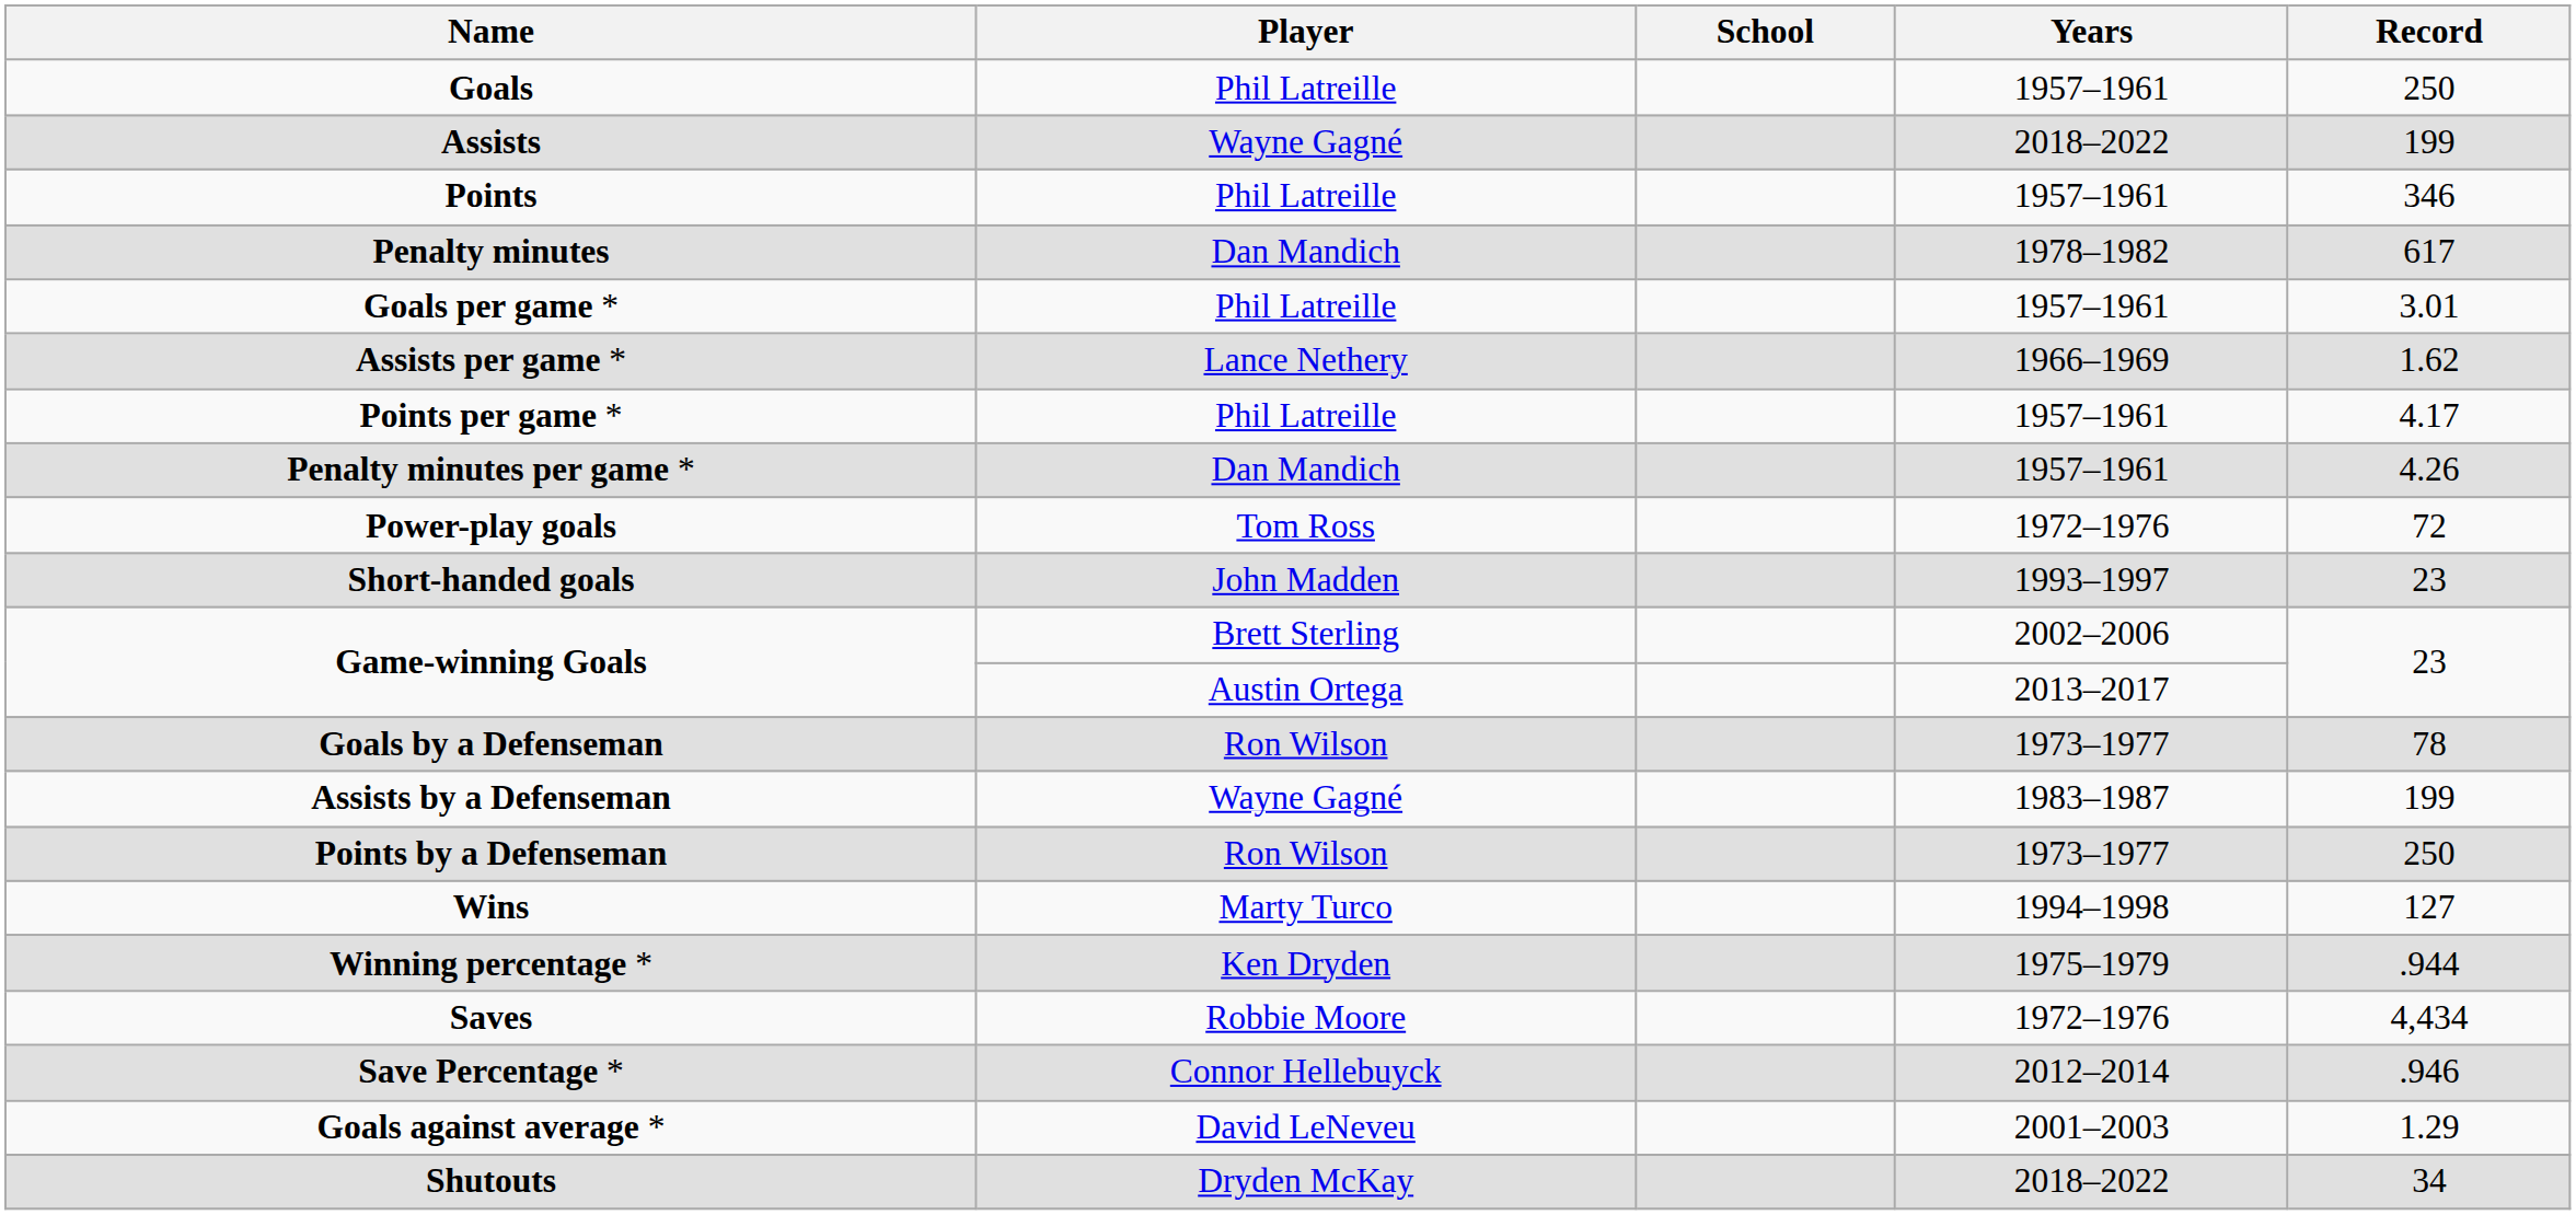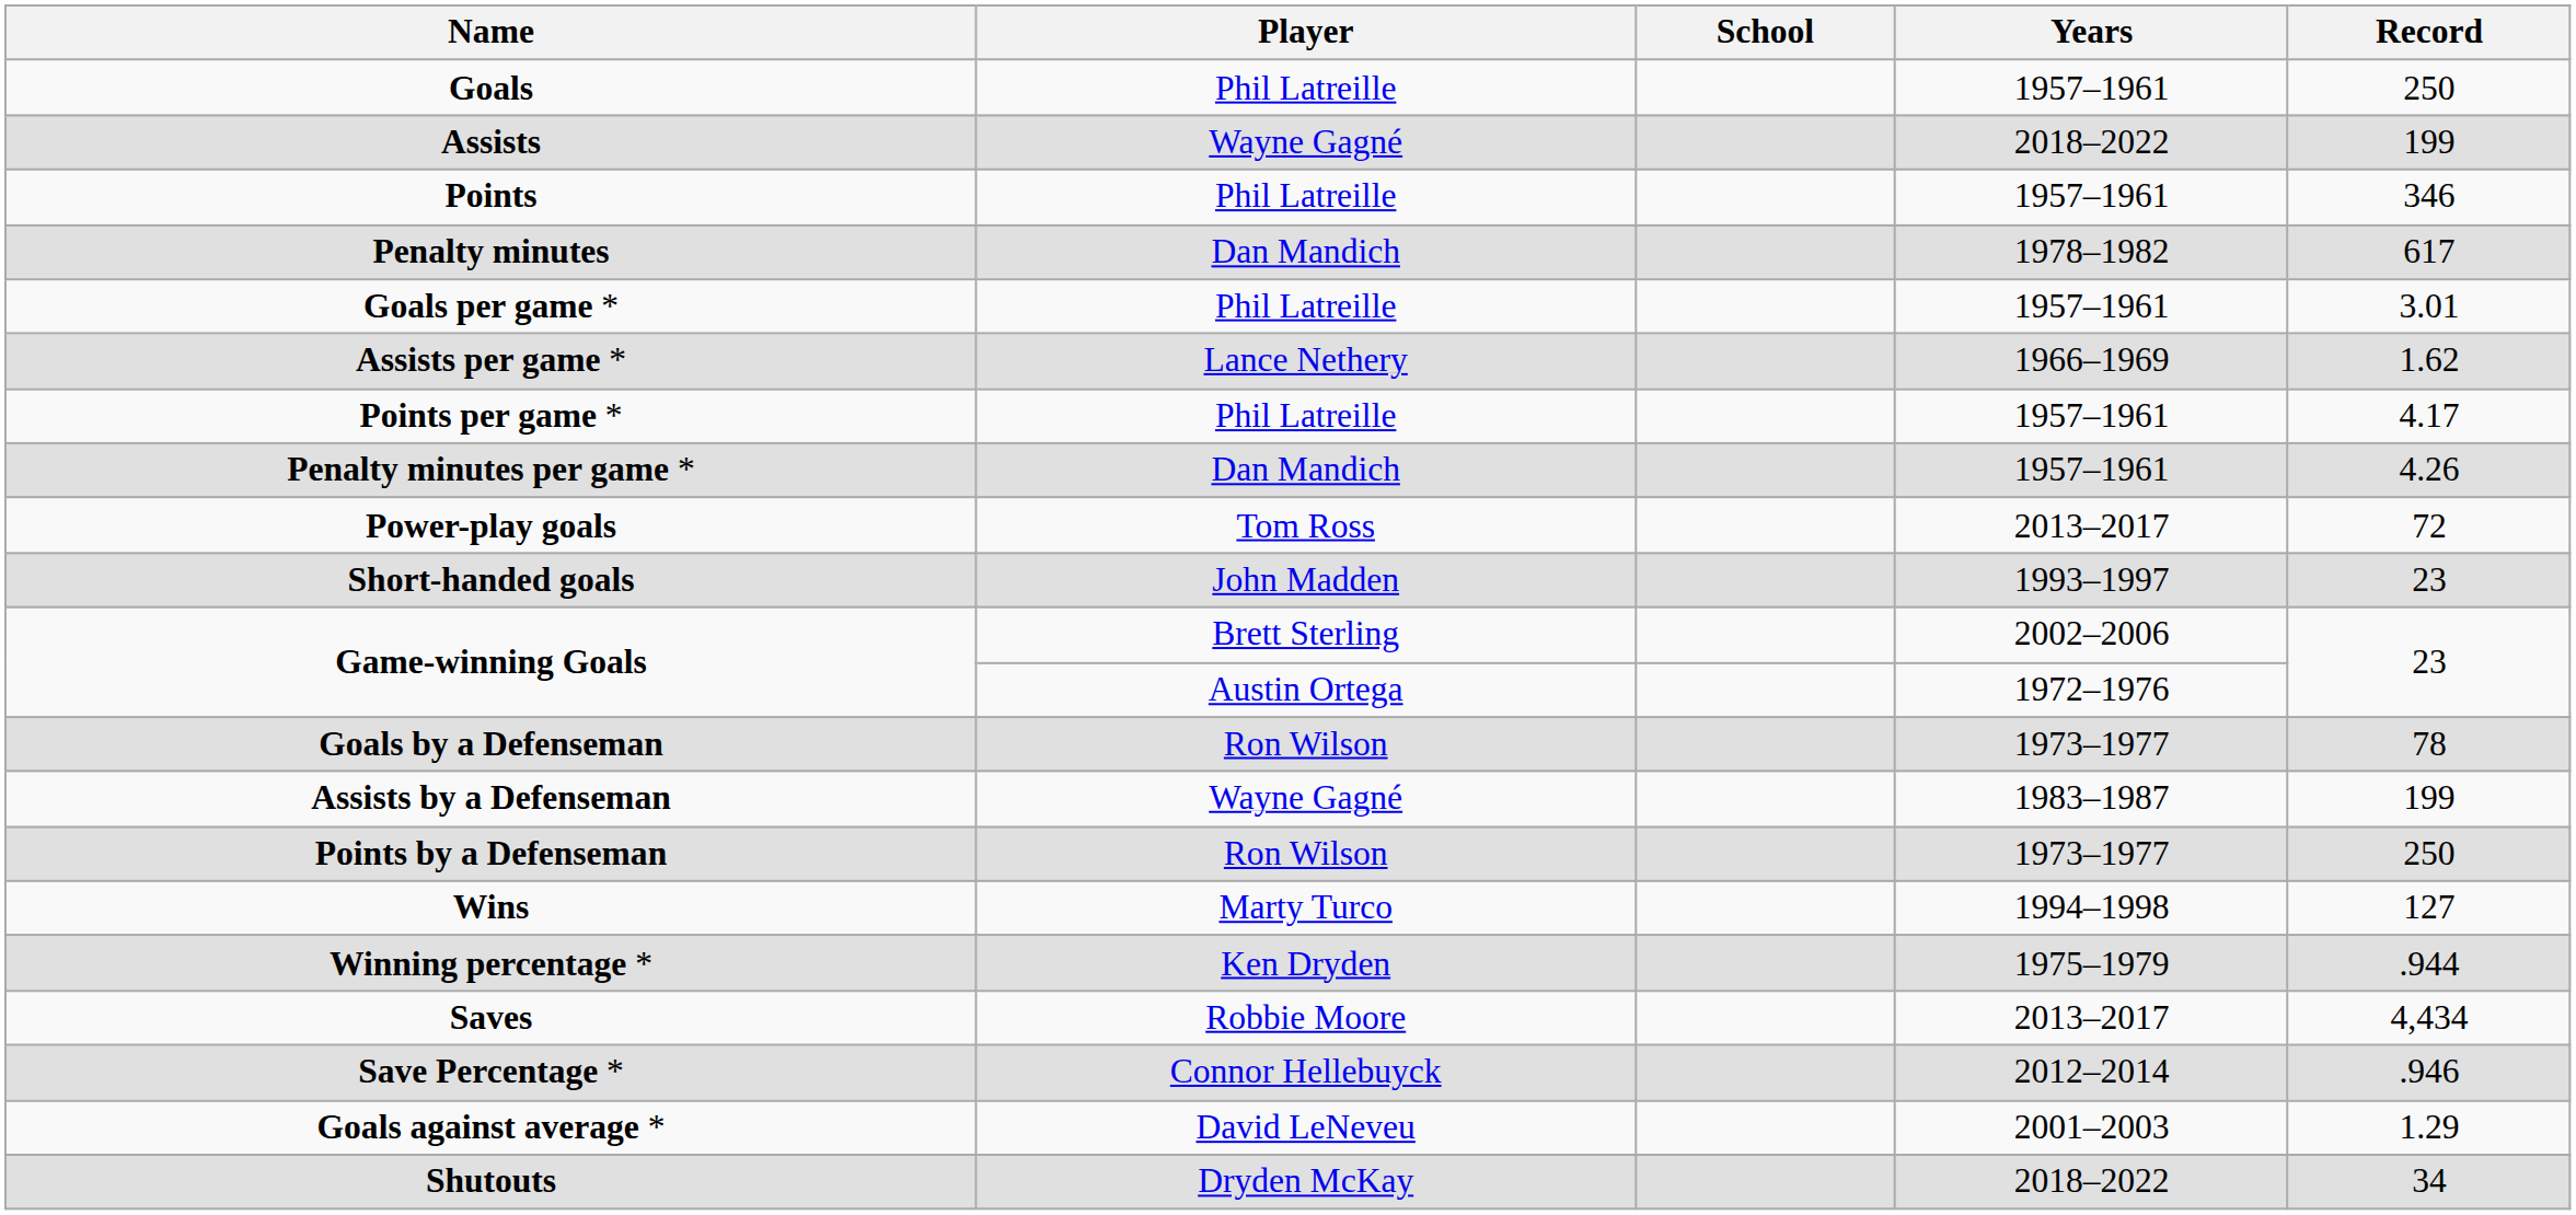Power-play goals | Years: 1972–1976 -> 2013–2017
Game-winning Goals / Austin Ortega | Years: 2013–2017 -> 1972–1976
Saves | Years: 1972–1976 -> 2013–2017
